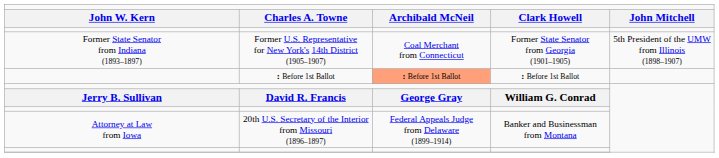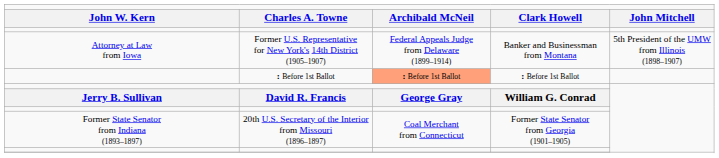row 4 | column 1: Former State Senator from Indiana (1893–1897) -> Attorney at Law from Iowa
row 4 | column 3: Coal Merchant from Connecticut -> Federal Appeals Judge from Delaware (1899–1914)
row 4 | column 4: Former State Senator from Georgia (1901–1905) -> Banker and Businessman from Montana
row 9 | column 1: Attorney at Law from Iowa -> Former State Senator from Indiana (1893–1897)
row 9 | column 3: Federal Appeals Judge from Delaware (1899–1914) -> Coal Merchant from Connecticut
row 9 | column 4: Banker and Businessman from Montana -> Former State Senator from Georgia (1901–1905)
